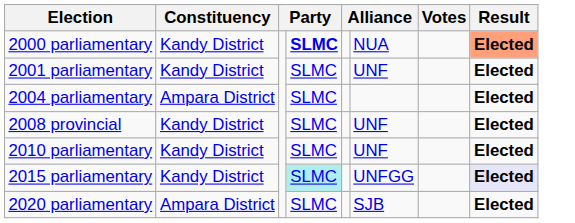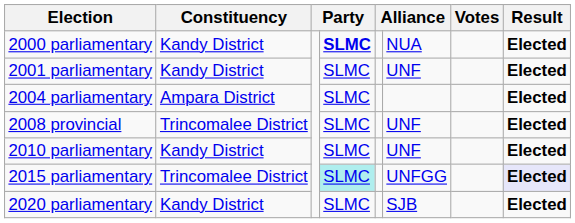2000 parliamentary | Result: lightsalmon background -> no background
2008 provincial | Constituency: Kandy District -> Trincomalee District
2015 parliamentary | Constituency: Kandy District -> Trincomalee District
2020 parliamentary | Constituency: Ampara District -> Kandy District
